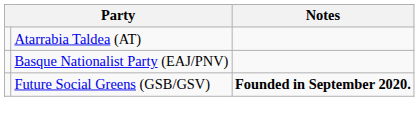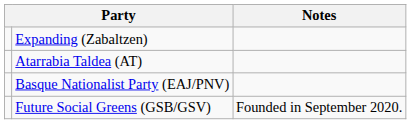+ row: Expanding (Zabaltzen)
Future Social Greens (GSB/GSV) | Notes: bold -> normal
